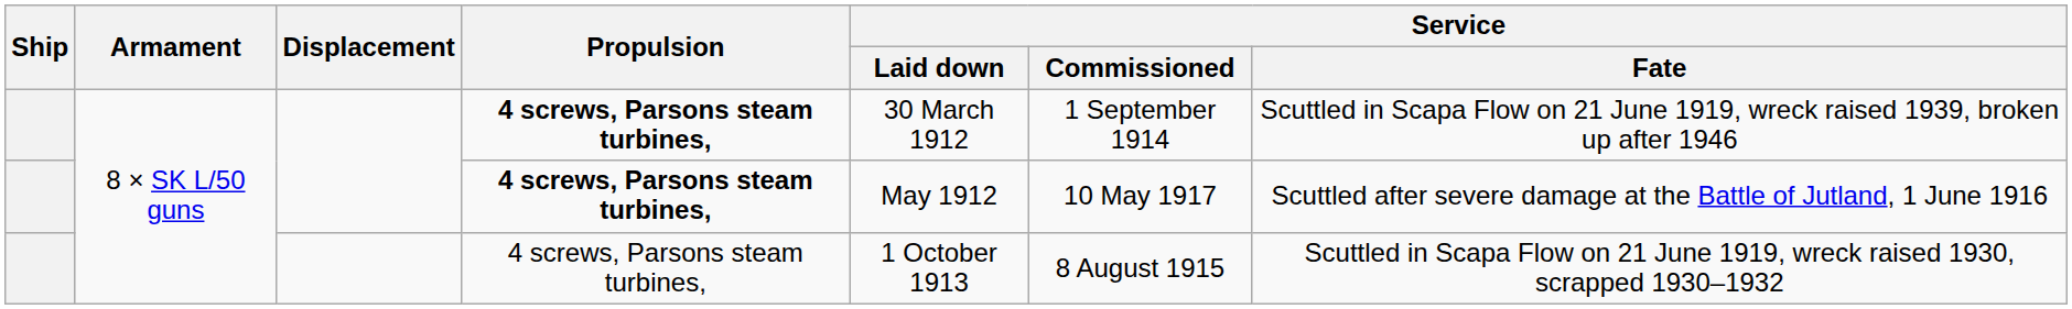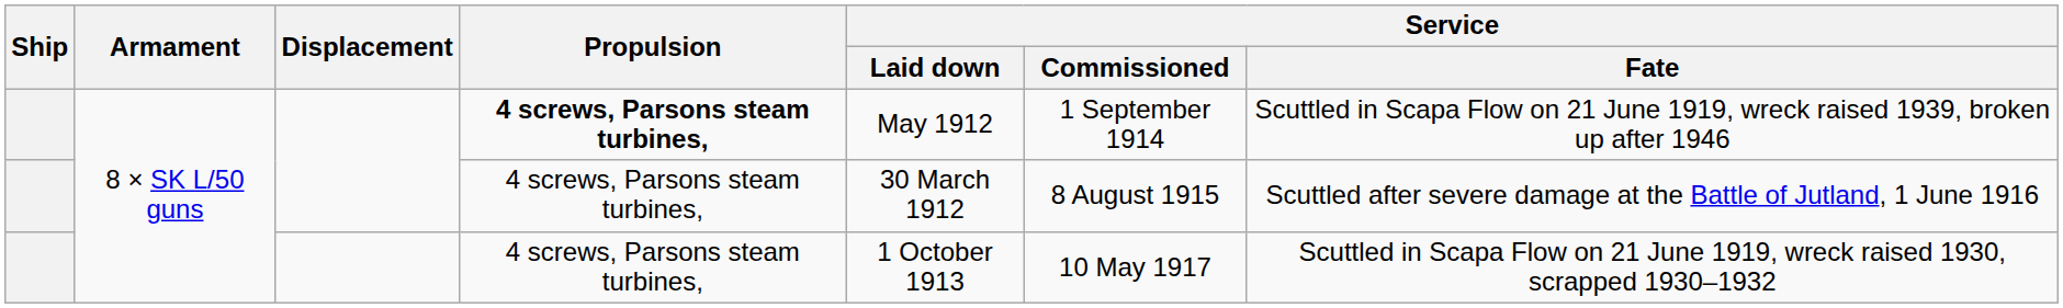row 3 | Service / Laid down: 30 March 1912 -> May 1912
row 4 | Propulsion: bold -> normal
row 4 | Service / Laid down: May 1912 -> 30 March 1912
row 4 | Service / Commissioned: 10 May 1917 -> 8 August 1915
row 5 | Service / Commissioned: 8 August 1915 -> 10 May 1917
